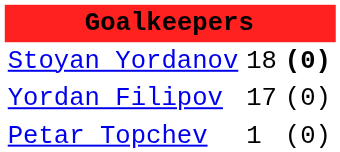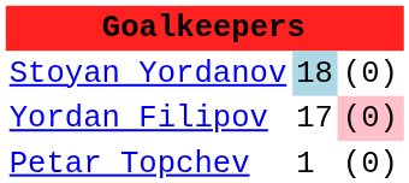Stoyan Yordanov | column 2: no background -> lightblue background
Stoyan Yordanov | column 3: bold -> normal
Yordan Filipov | column 3: no background -> pink background
